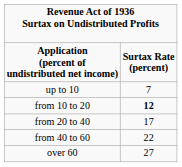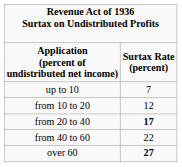from 10 to 20 | column 2: bold -> normal
from 20 to 40 | column 2: normal -> bold
over 60 | column 2: normal -> bold
